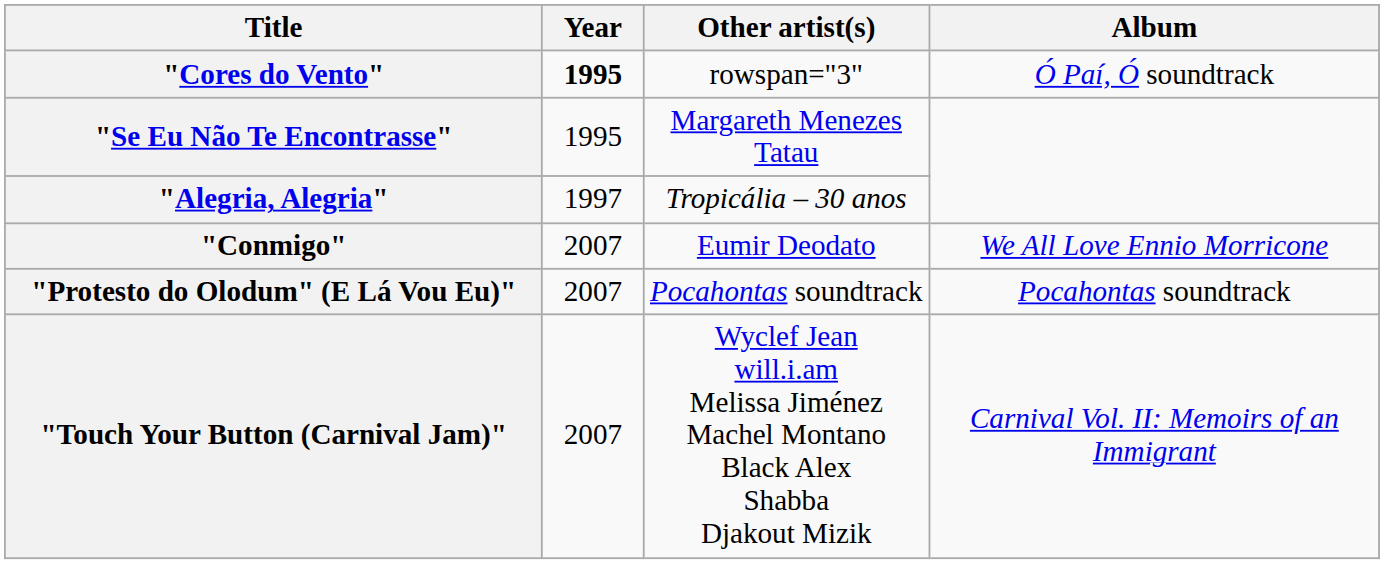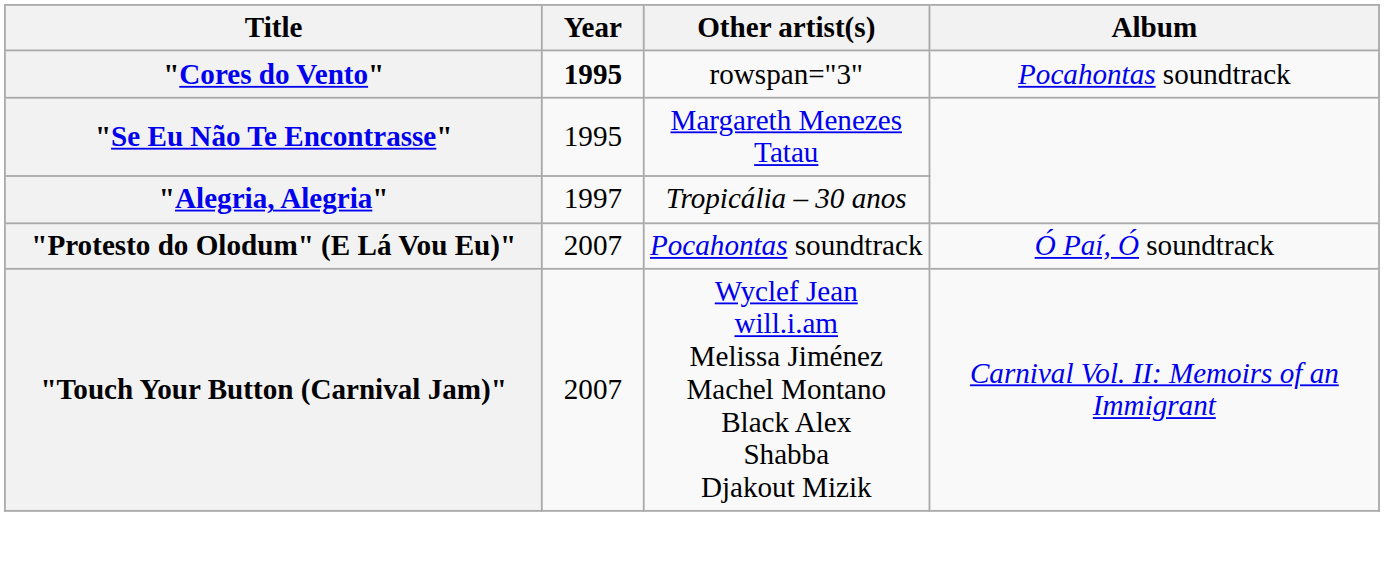"Cores do Vento" | Album: Ó Paí, Ó soundtrack -> Pocahontas soundtrack
- row: "Conmigo" | 2007 | Eumir Deodato | We All Love Ennio Morricone
"Protesto do Olodum" (E Lá Vou Eu)" | Album: Pocahontas soundtrack -> Ó Paí, Ó soundtrack
